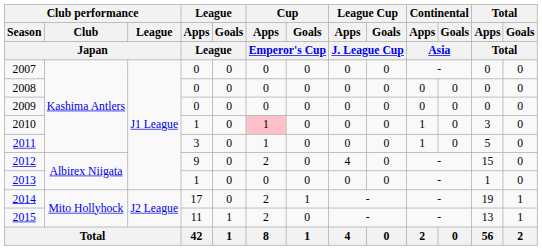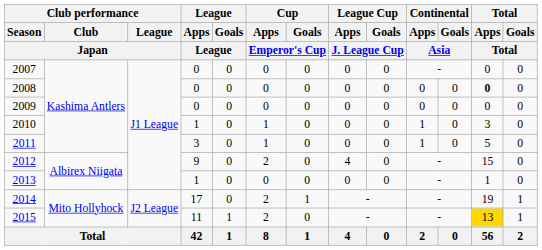2008 | Total / Apps / Total: normal -> bold
2010 | Cup / Apps / Emperor's Cup: pink background -> no background
2015 | Total / Apps / Total: no background -> gold background
